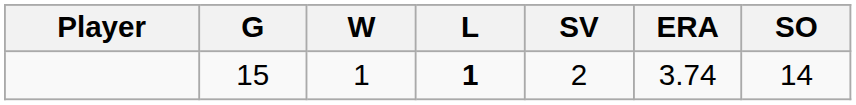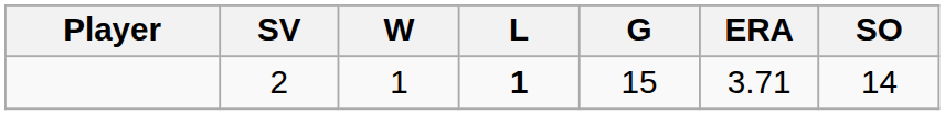columns swapped: G <-> SV
row 2 | ERA: 3.74 -> 3.71
